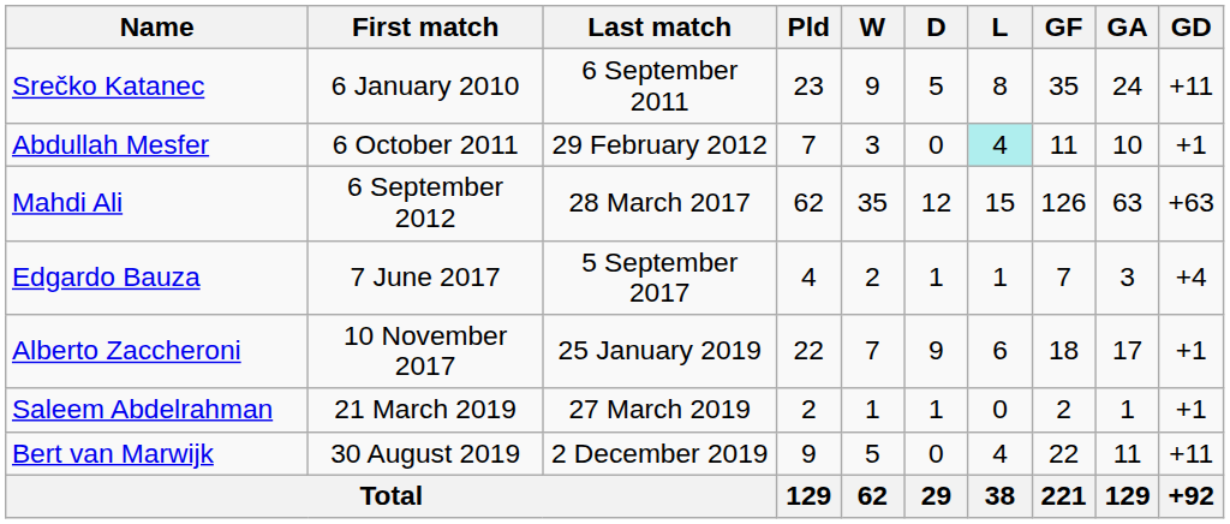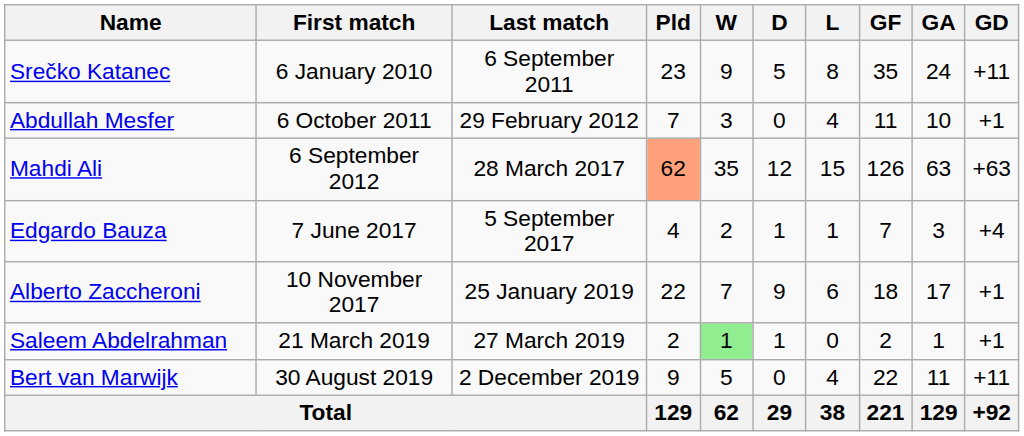Abdullah Mesfer | L: paleturquoise background -> no background
Mahdi Ali | Pld: no background -> lightsalmon background
Saleem Abdelrahman | W: no background -> lightgreen background
